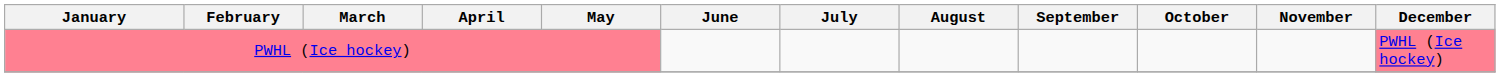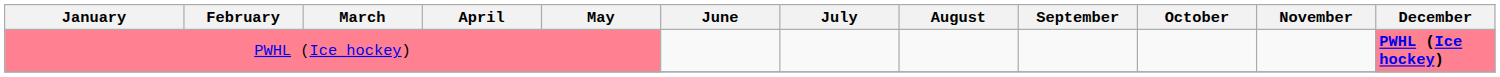row 2 | December: normal -> bold
